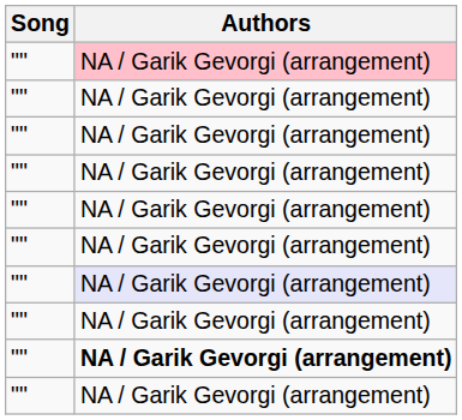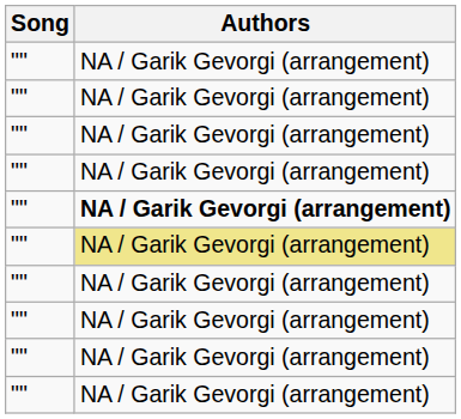row 2 | Authors: pink background -> no background
row 6 | Authors: normal -> bold
row 7 | Authors: no background -> khaki background
row 8 | Authors: lavender background -> no background
row 10 | Authors: bold -> normal
